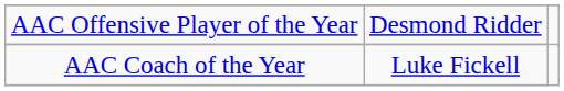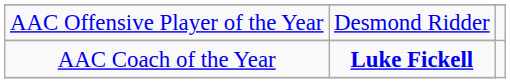AAC Coach of the Year | column 2: normal -> bold
